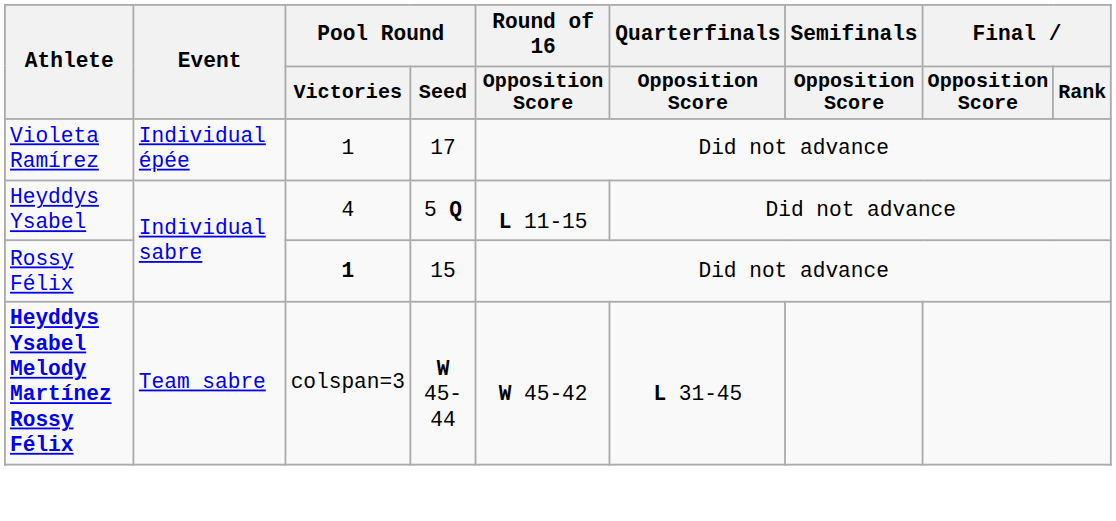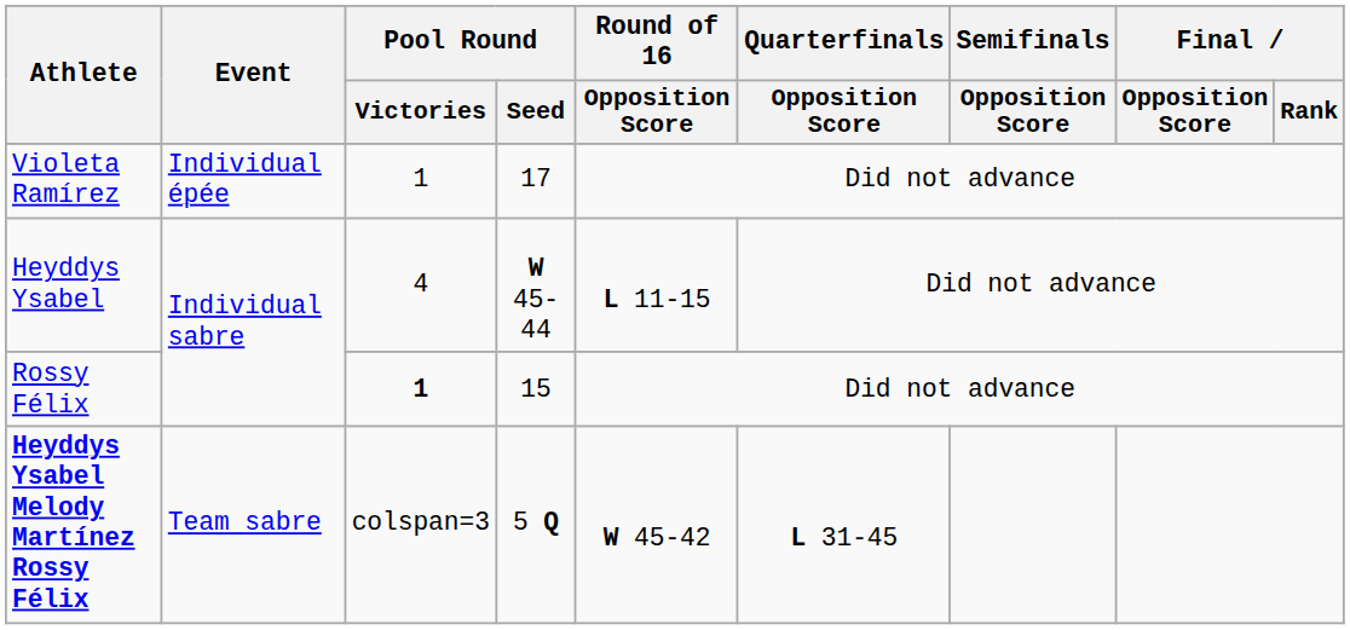Heyddys Ysabel | Pool Round / Seed: 5 Q -> W 45-44
Heyddys Ysabel Melody Martínez Rossy Félix | Pool Round / Seed: W 45-44 -> 5 Q
